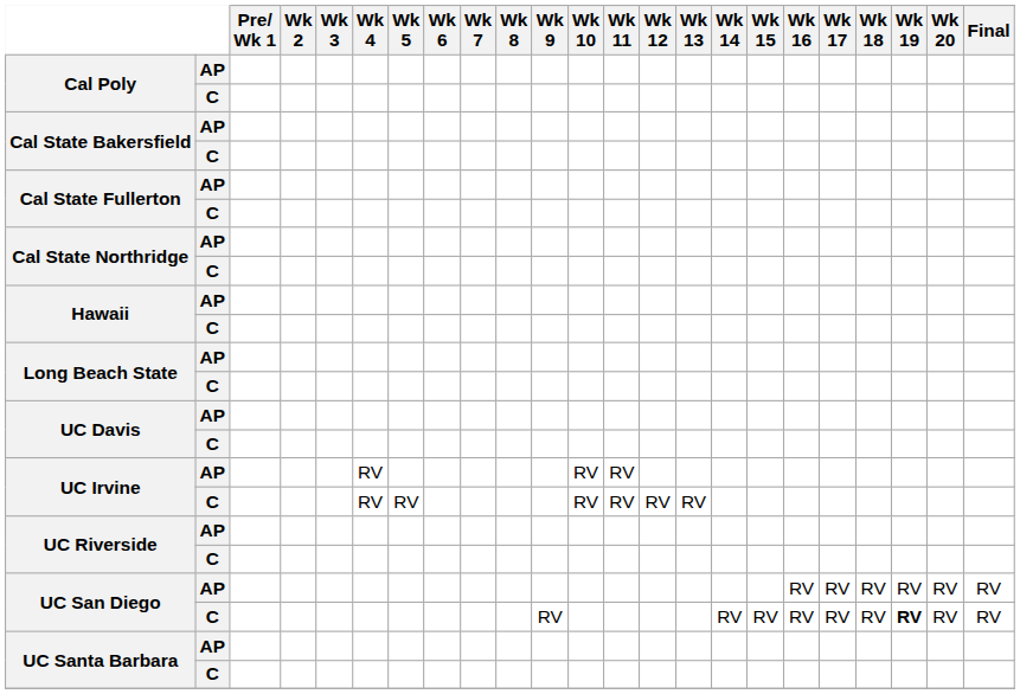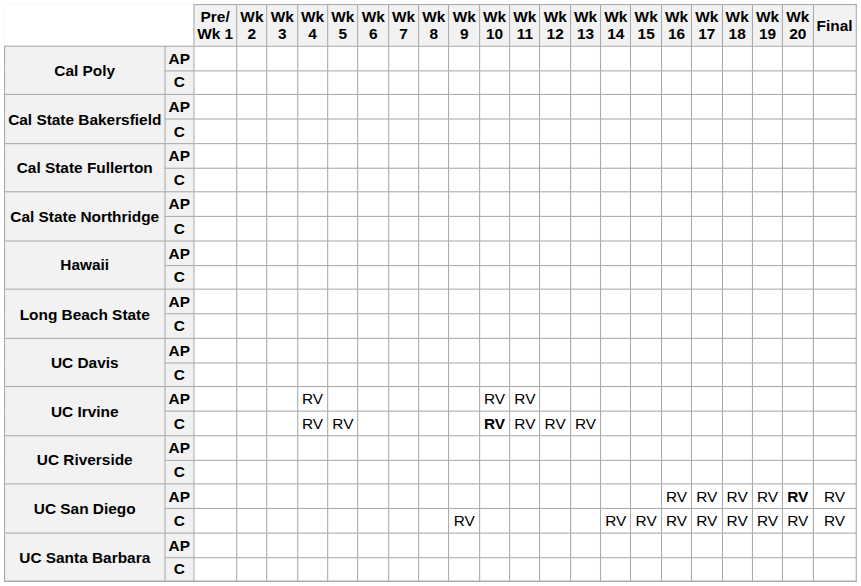UC Irvine / C | Wk 10: normal -> bold
UC San Diego / AP | Wk 20: normal -> bold
UC San Diego / C | Wk 19: bold -> normal
